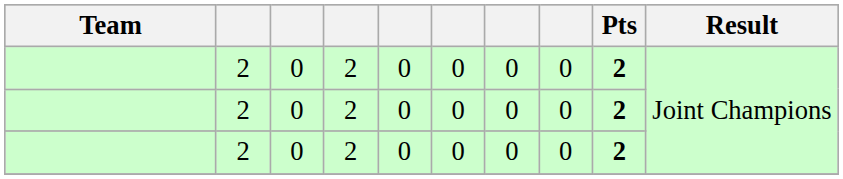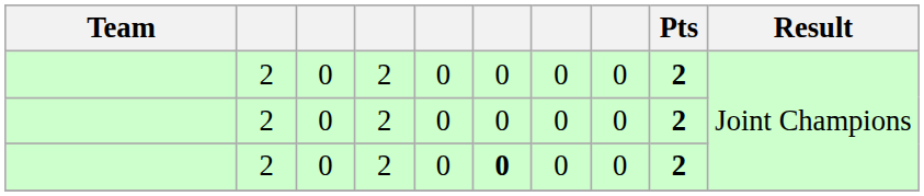row 4 | column 6: normal -> bold
